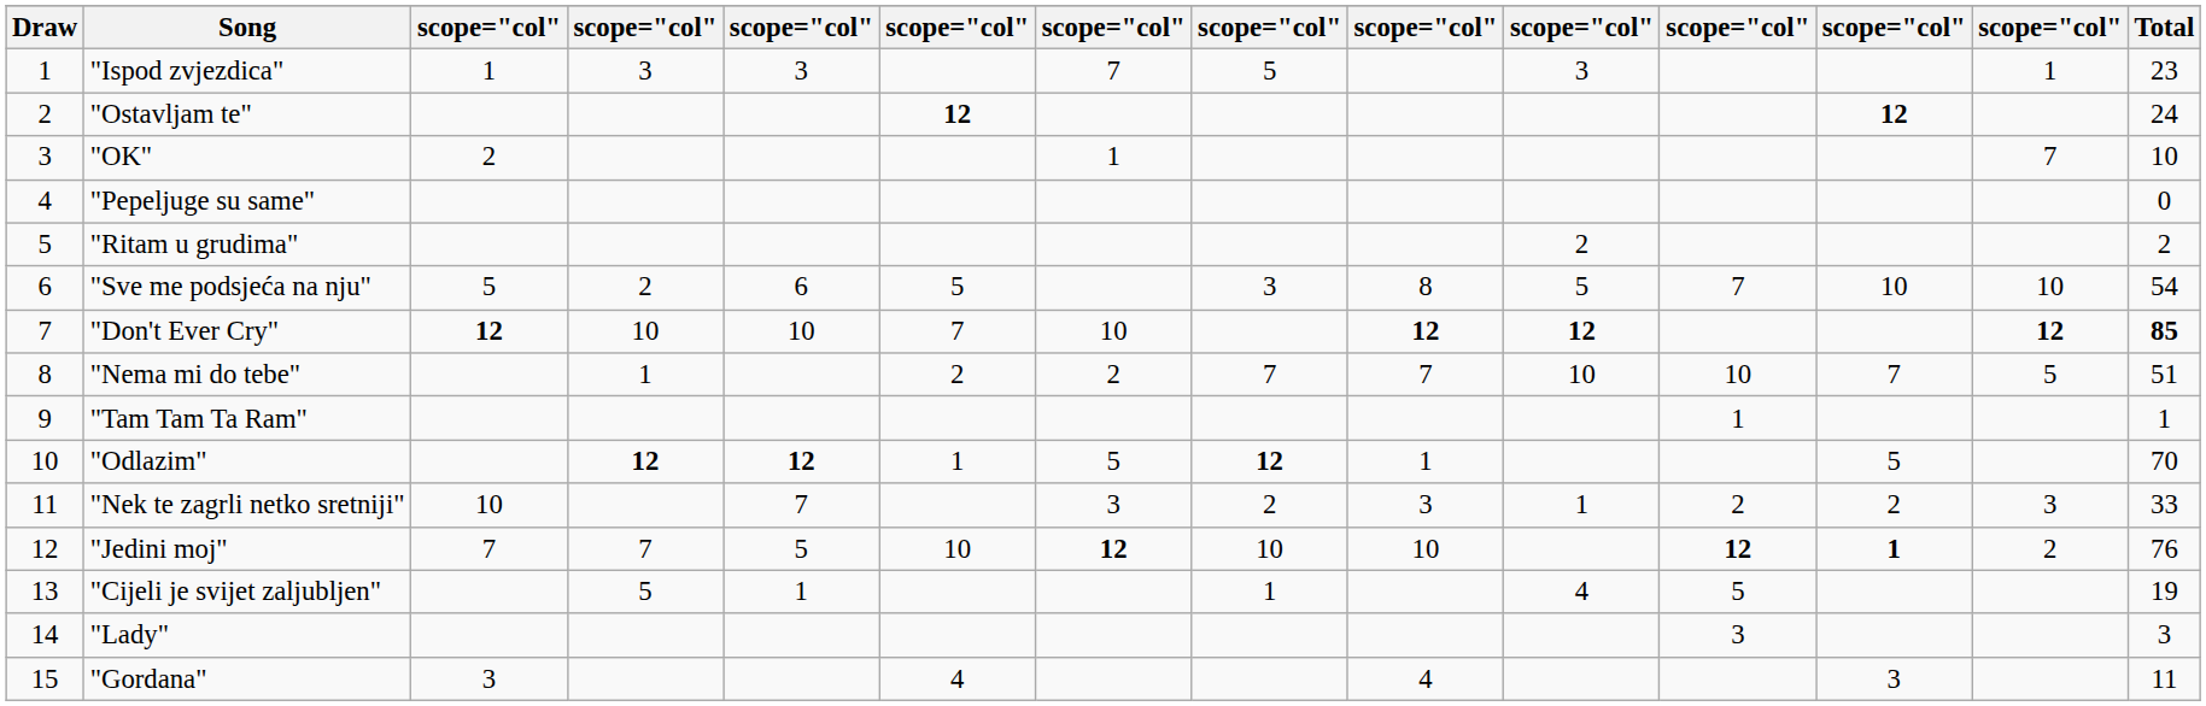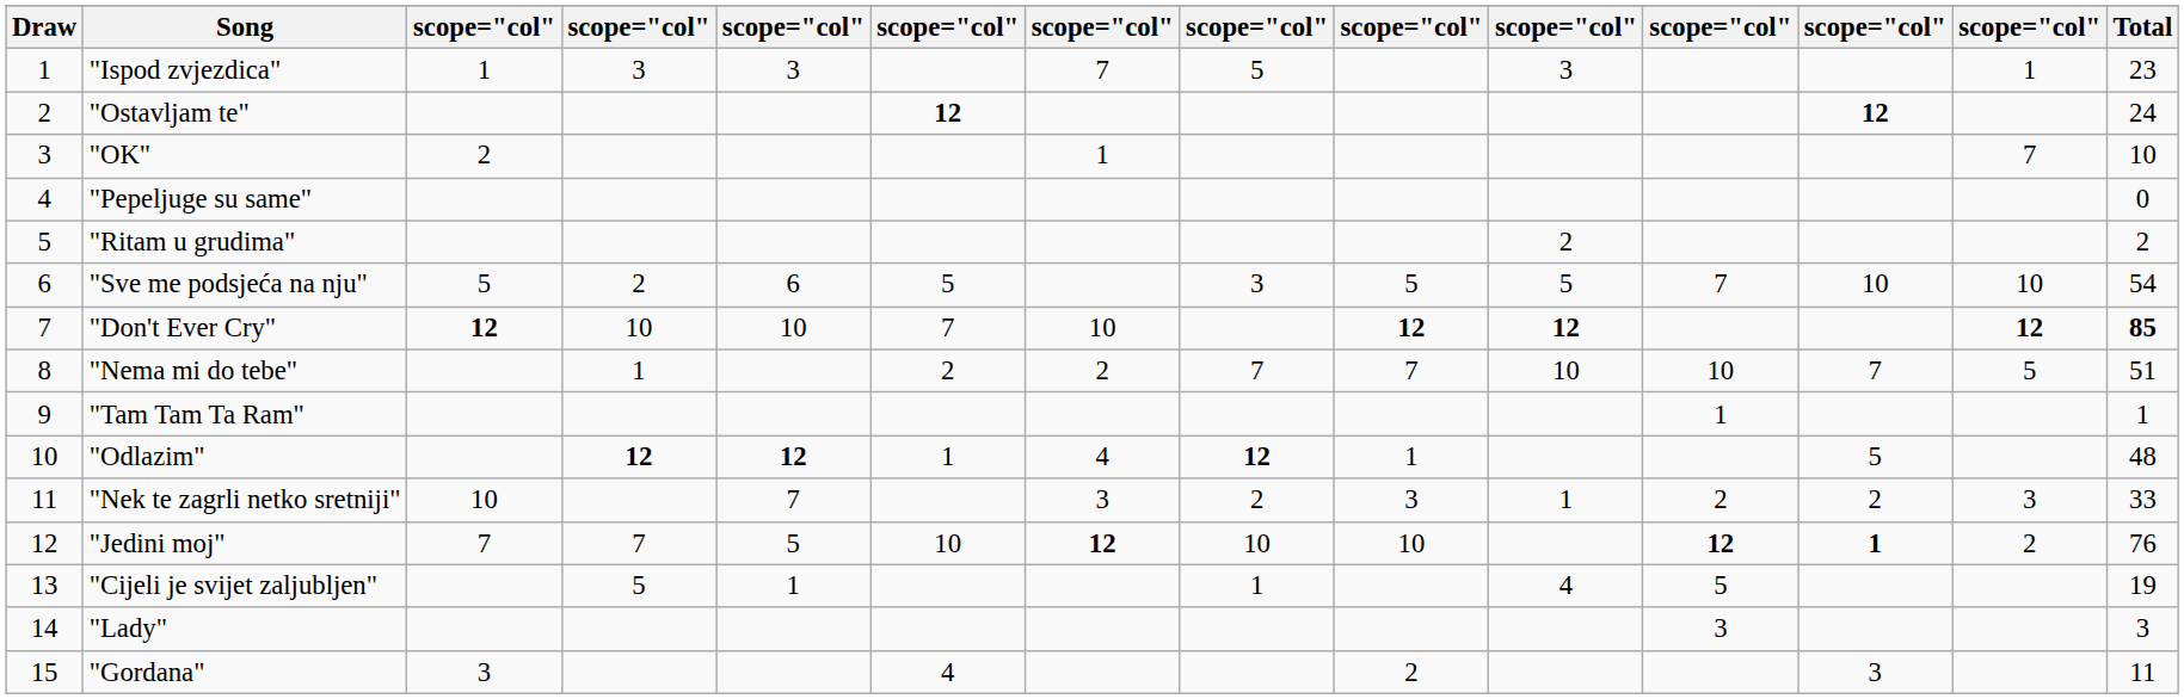"Sve me podsjeća na nju" | column 9: 8 -> 5
"Odlazim" | column 7: 5 -> 4
"Odlazim" | Total: 70 -> 48
"Gordana" | column 9: 4 -> 2
